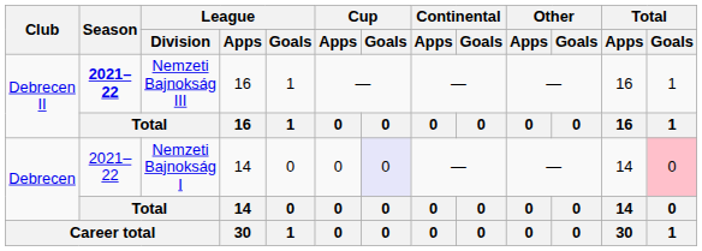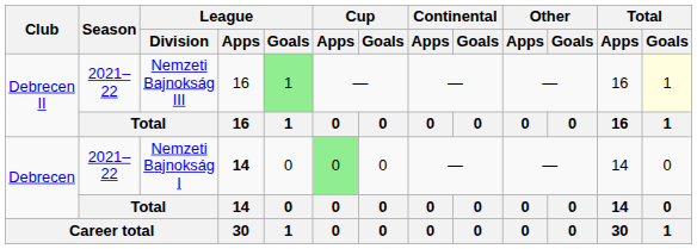Debrecen II / Nemzeti Bajnokság III | Season: bold -> normal
Debrecen II / Nemzeti Bajnokság III | League / Goals: no background -> lightgreen background
Debrecen II / Nemzeti Bajnokság III | Total / Goals: no background -> lightyellow background
Debrecen / Nemzeti Bajnokság I | League / Apps: normal -> bold
Debrecen / Nemzeti Bajnokság I | Cup / Apps: no background -> lightgreen background
Debrecen / Nemzeti Bajnokság I | Cup / Goals: lavender background -> no background
Debrecen / Nemzeti Bajnokság I | Total / Goals: pink background -> no background
